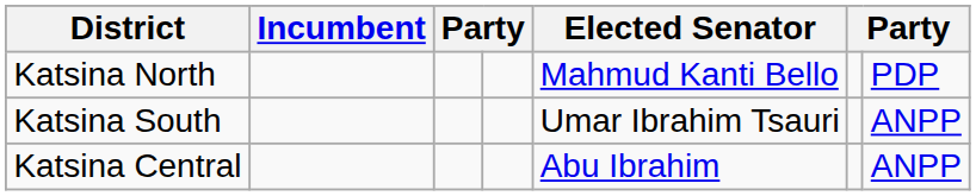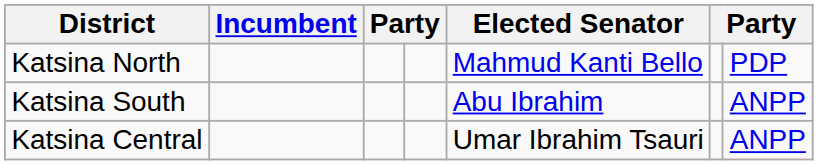Katsina South | Elected Senator: Umar Ibrahim Tsauri -> Abu Ibrahim
Katsina Central | Elected Senator: Abu Ibrahim -> Umar Ibrahim Tsauri
